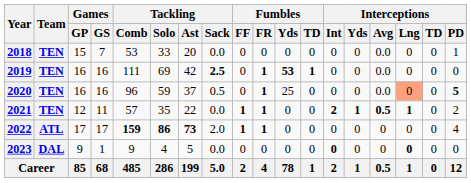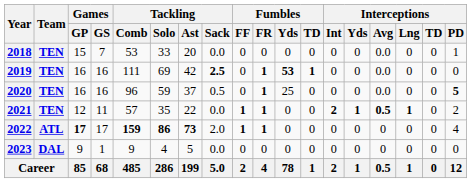2020 | Interceptions / Lng: lightsalmon background -> no background
2022 | Games / GP: normal -> bold
2023 | Interceptions / Int: bold -> normal
2023 | Interceptions / Lng: bold -> normal
